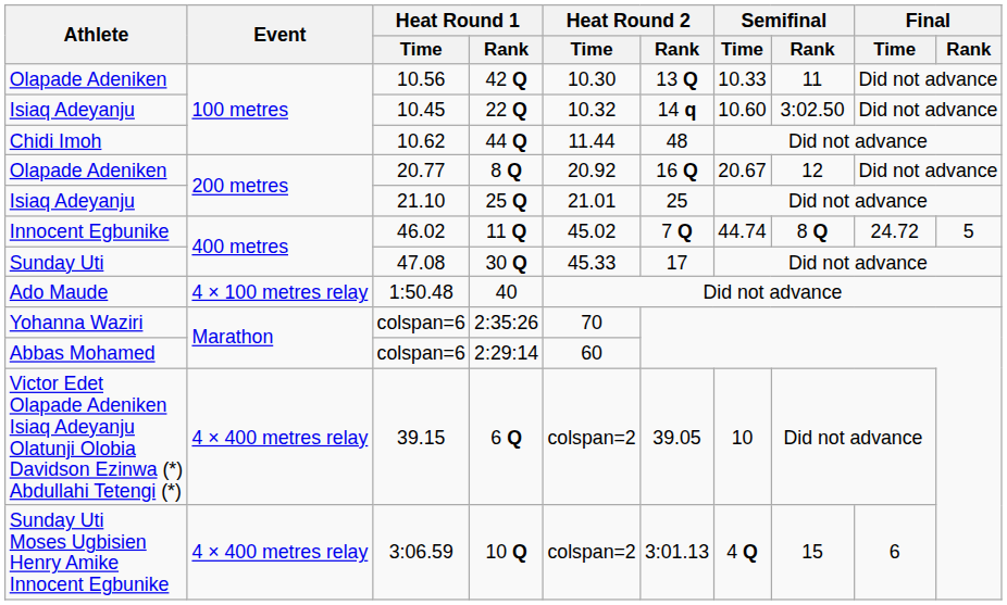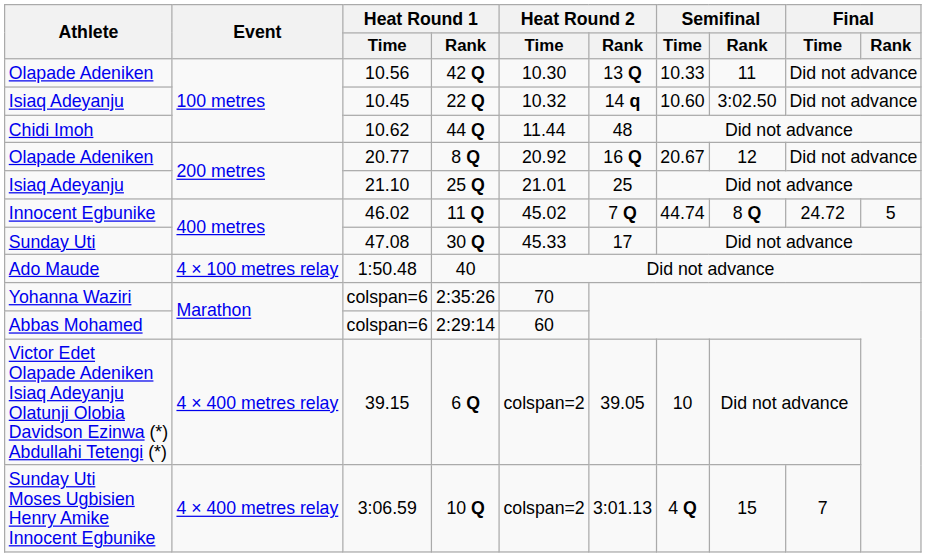10 Q | Final / Time: 6 -> 7
